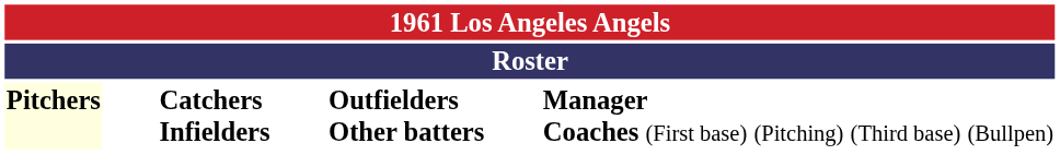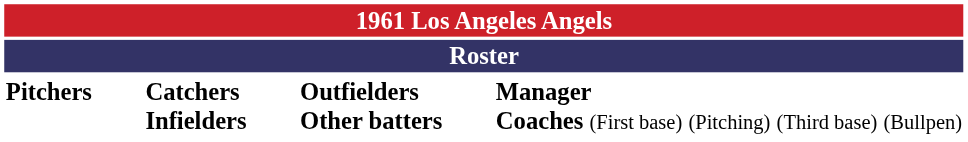Pitchers | column 1: lightyellow background -> no background
